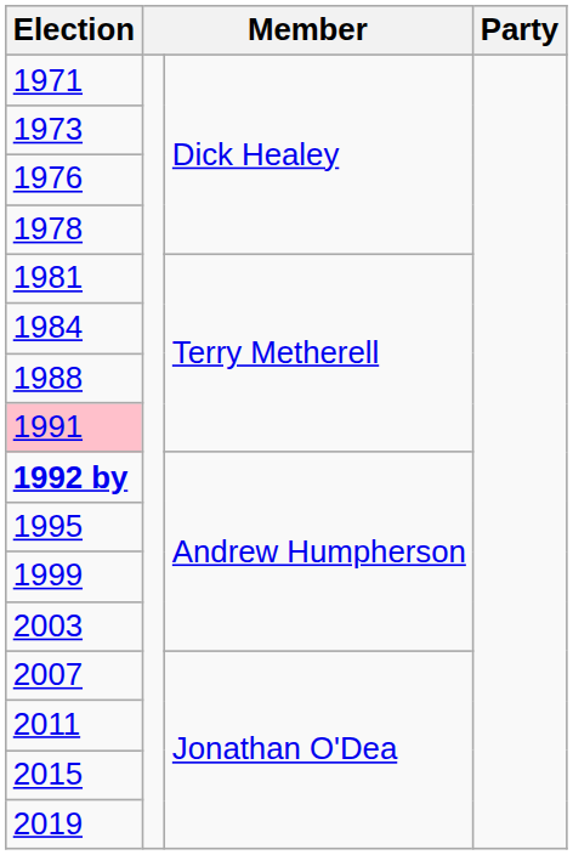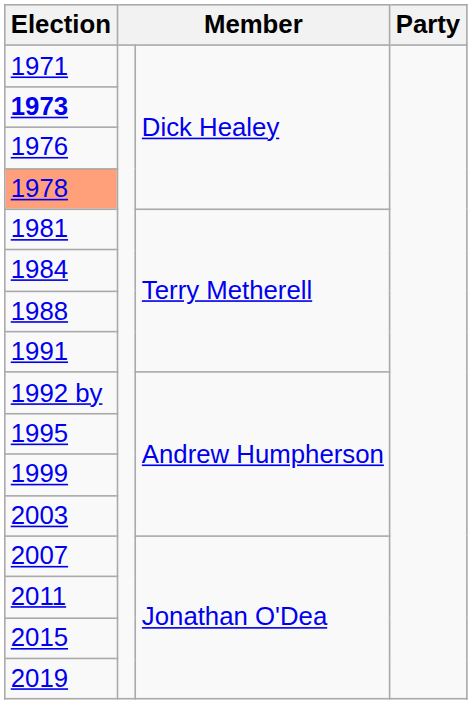1973 | Election: normal -> bold
1978 | Election: no background -> lightsalmon background
1991 | Election: pink background -> no background
1992 by | Election: bold -> normal
